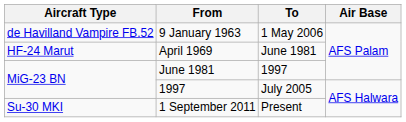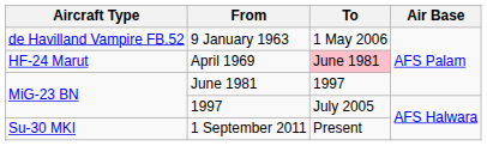April 1969 | To: no background -> pink background
